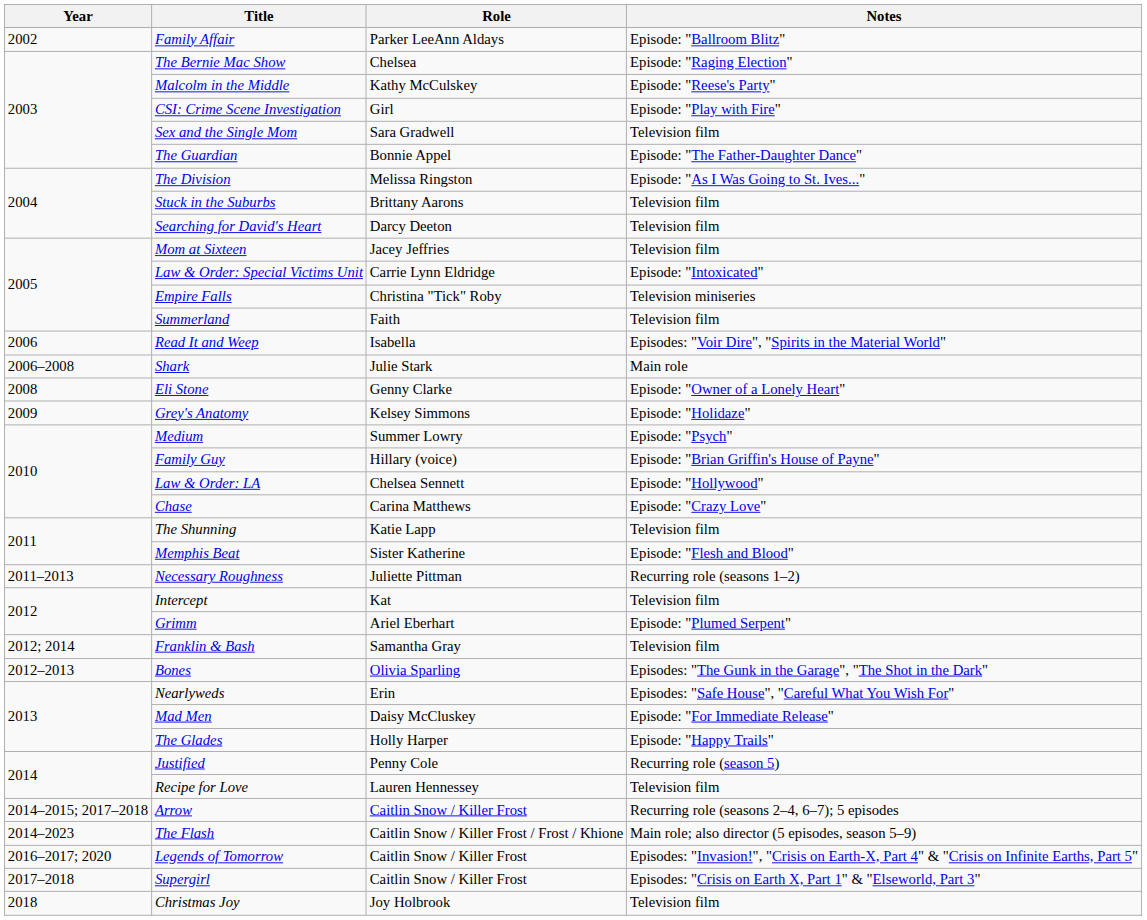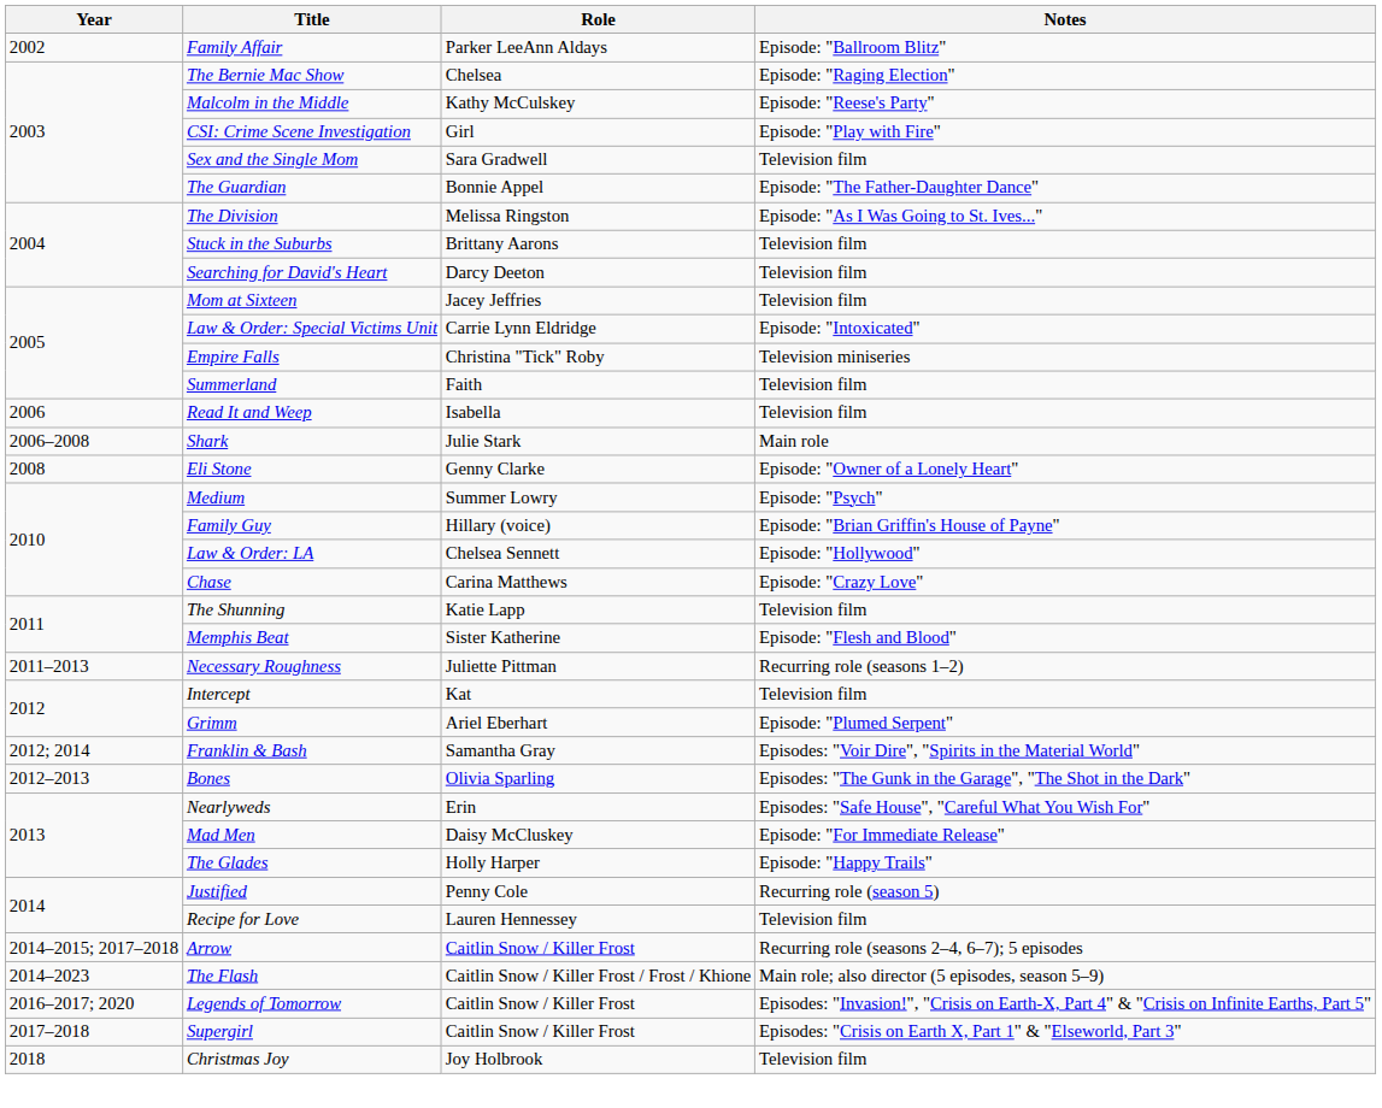Read It and Weep | Notes: Episodes: "Voir Dire", "Spirits in the Material World" -> Television film
- row: 2009 | Grey's Anatomy | Kelsey Simmons | Episode: "Holidaze"
Franklin & Bash | Notes: Television film -> Episodes: "Voir Dire", "Spirits in the Material World"
